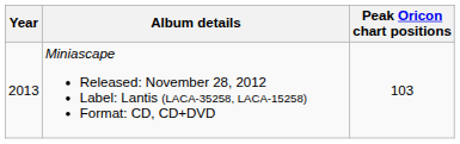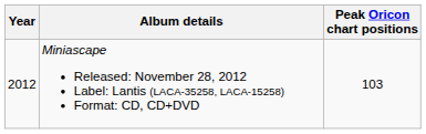row 2 | Year: 2013 -> 2012
